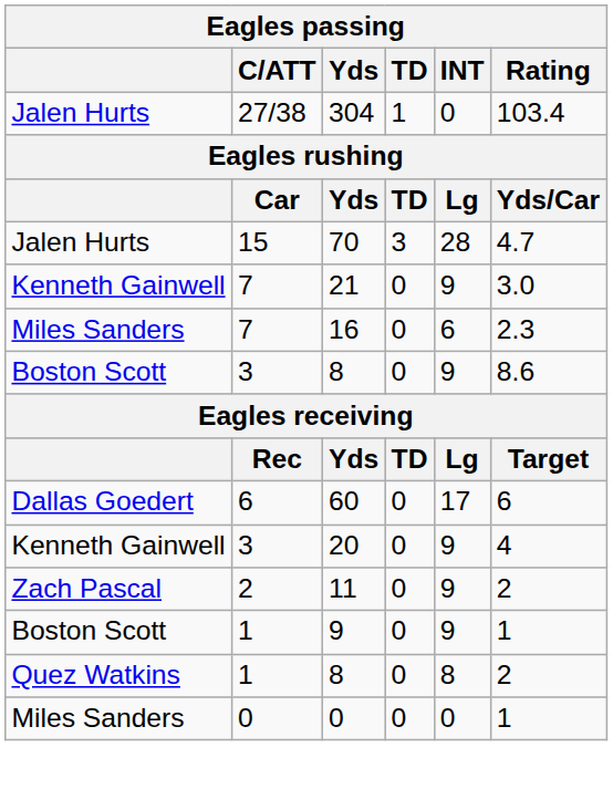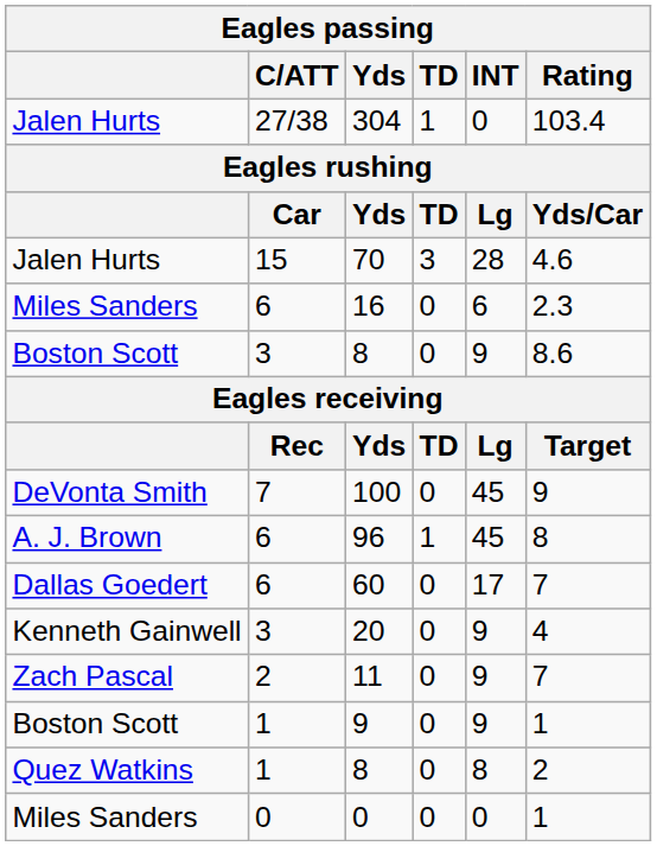70 | Rating: 4.7 -> 4.6
- row: Kenneth Gainwell | 7 | 21 | 0 | 9 | 3.0
16 | C/ATT: 7 -> 6
+ row: DeVonta Smith | 7 | 100 | 0 | 45 | 9
+ row: A. J. Brown | 6 | 96 | 1 | 45 | 8
60 | Rating: 6 -> 7
11 | Rating: 2 -> 7
